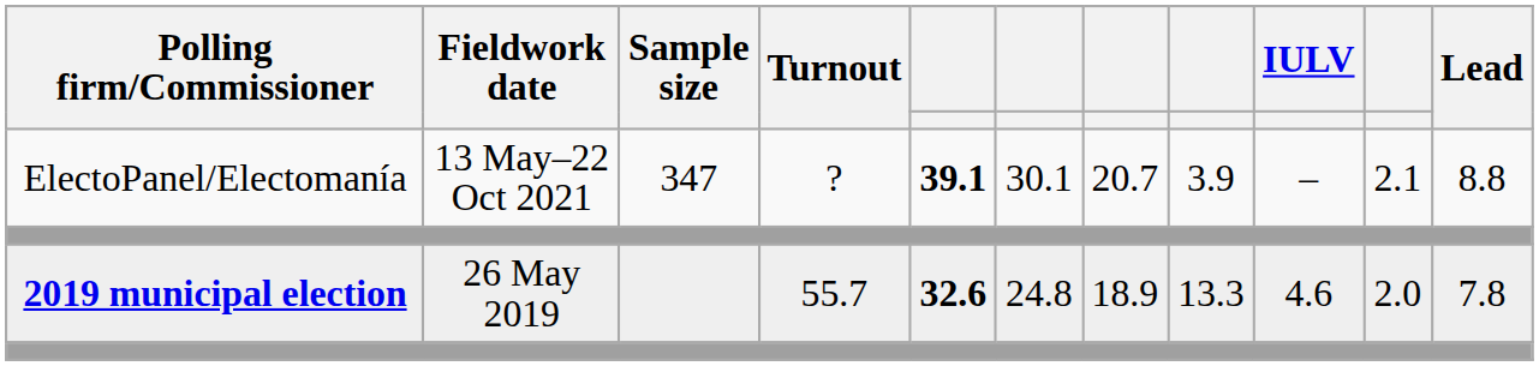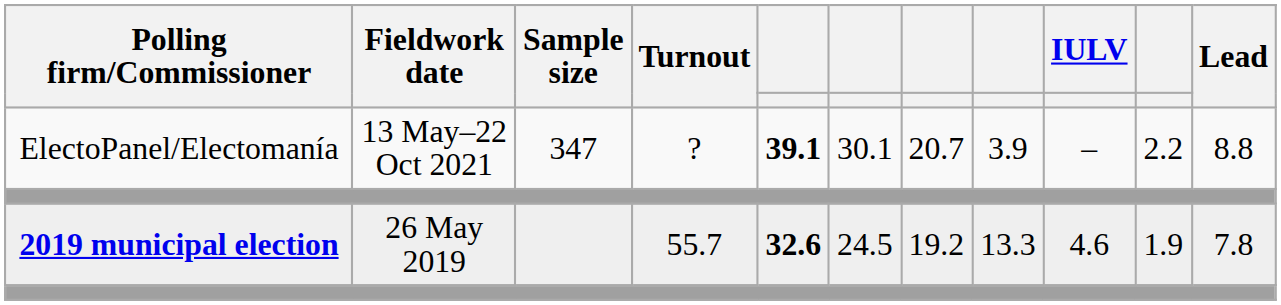ElectoPanel/Electomanía | column 10: 2.1 -> 2.2
2019 municipal election | column 6: 24.8 -> 24.5
2019 municipal election | column 7: 18.9 -> 19.2
2019 municipal election | column 10: 2.0 -> 1.9
